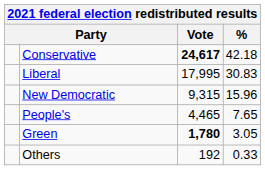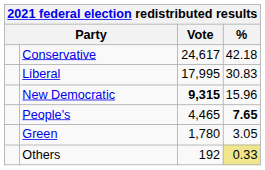Conservative | Vote: bold -> normal
New Democratic | Vote: normal -> bold
People's | %: normal -> bold
Green | Vote: bold -> normal
Others | %: no background -> khaki background
